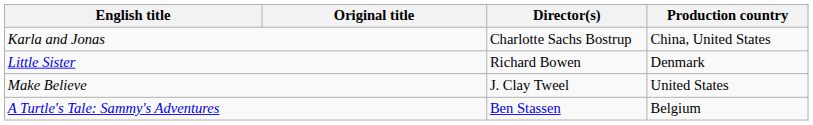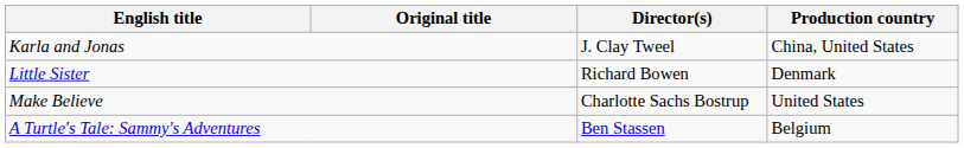Karla and Jonas | Director(s): Charlotte Sachs Bostrup -> J. Clay Tweel
Make Believe | Director(s): J. Clay Tweel -> Charlotte Sachs Bostrup
